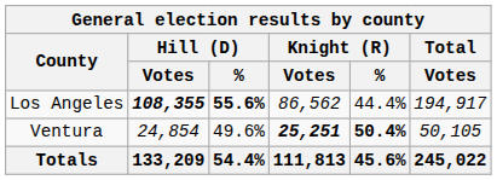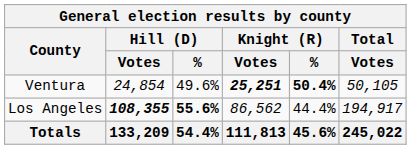rows swapped: Los Angeles <-> Ventura
